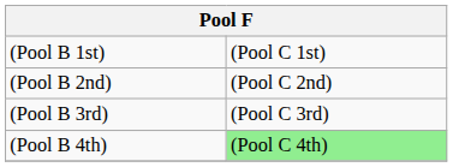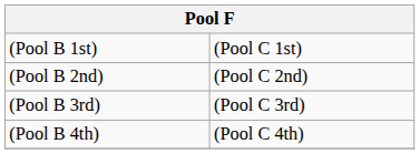(Pool B 4th) | column 2: lightgreen background -> no background
